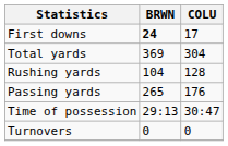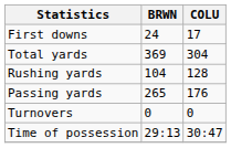First downs | BRWN: bold -> normal
rows swapped: Turnovers <-> Time of possession
